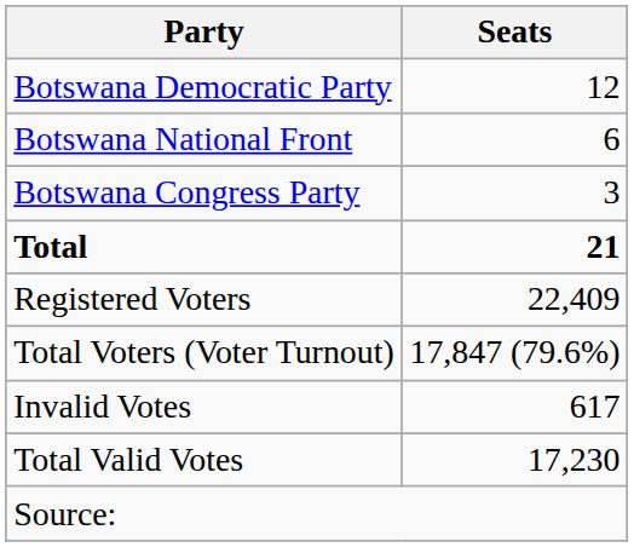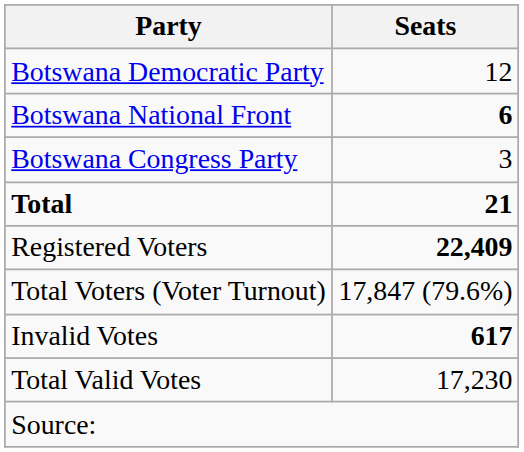Botswana National Front | Seats: normal -> bold
Registered Voters | Seats: normal -> bold
Invalid Votes | Seats: normal -> bold
